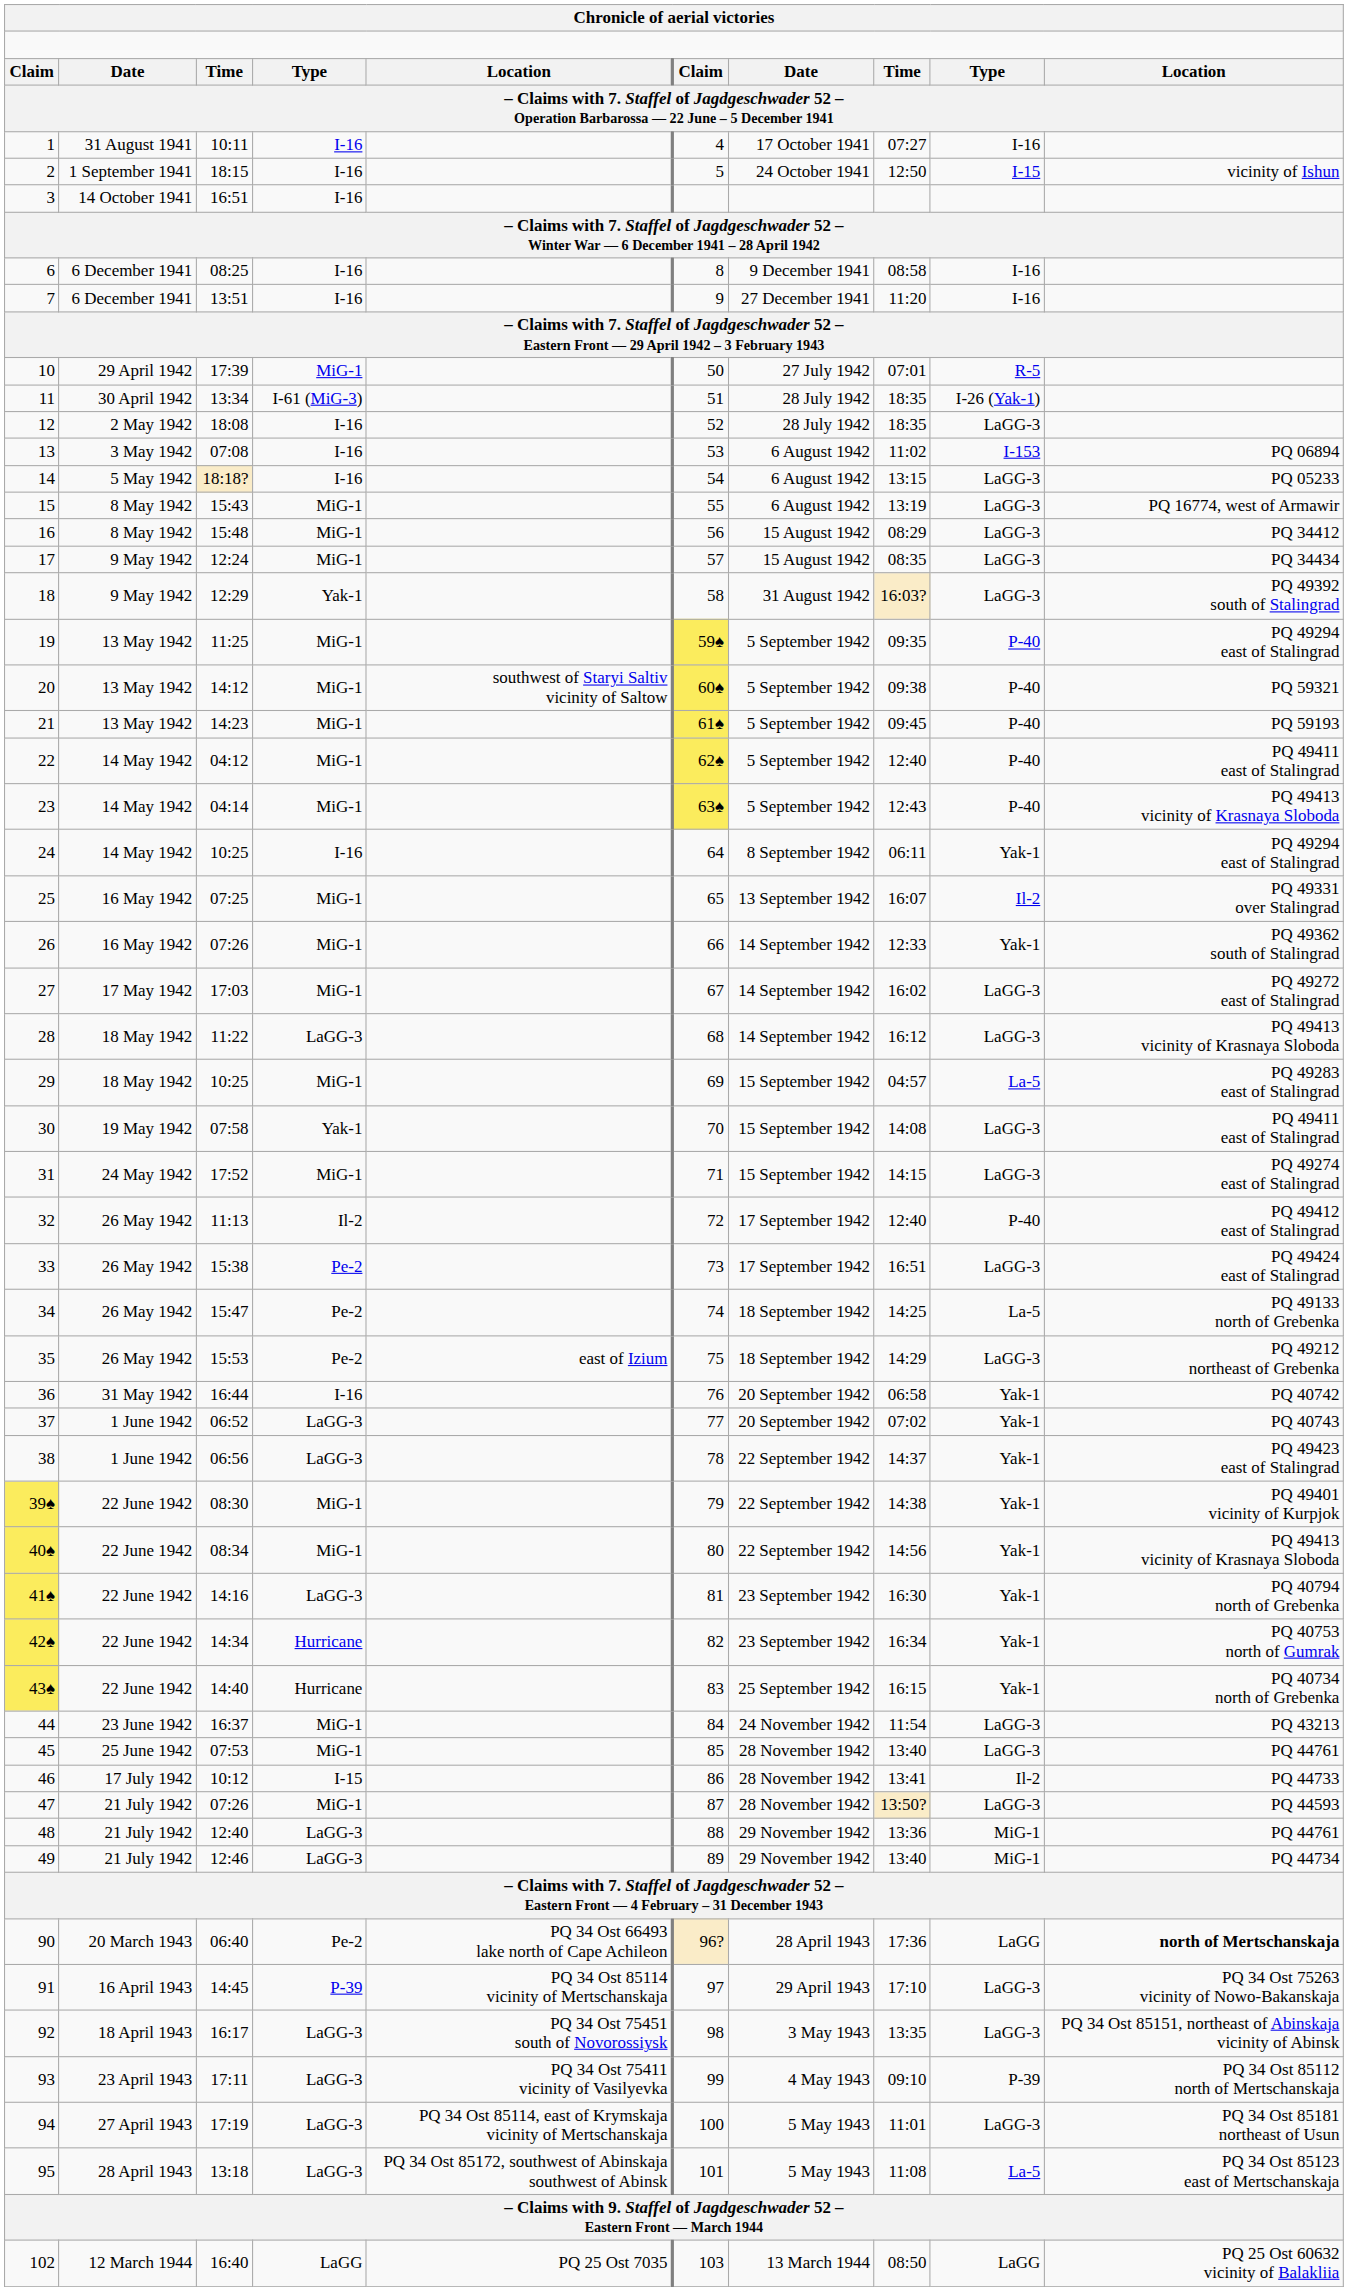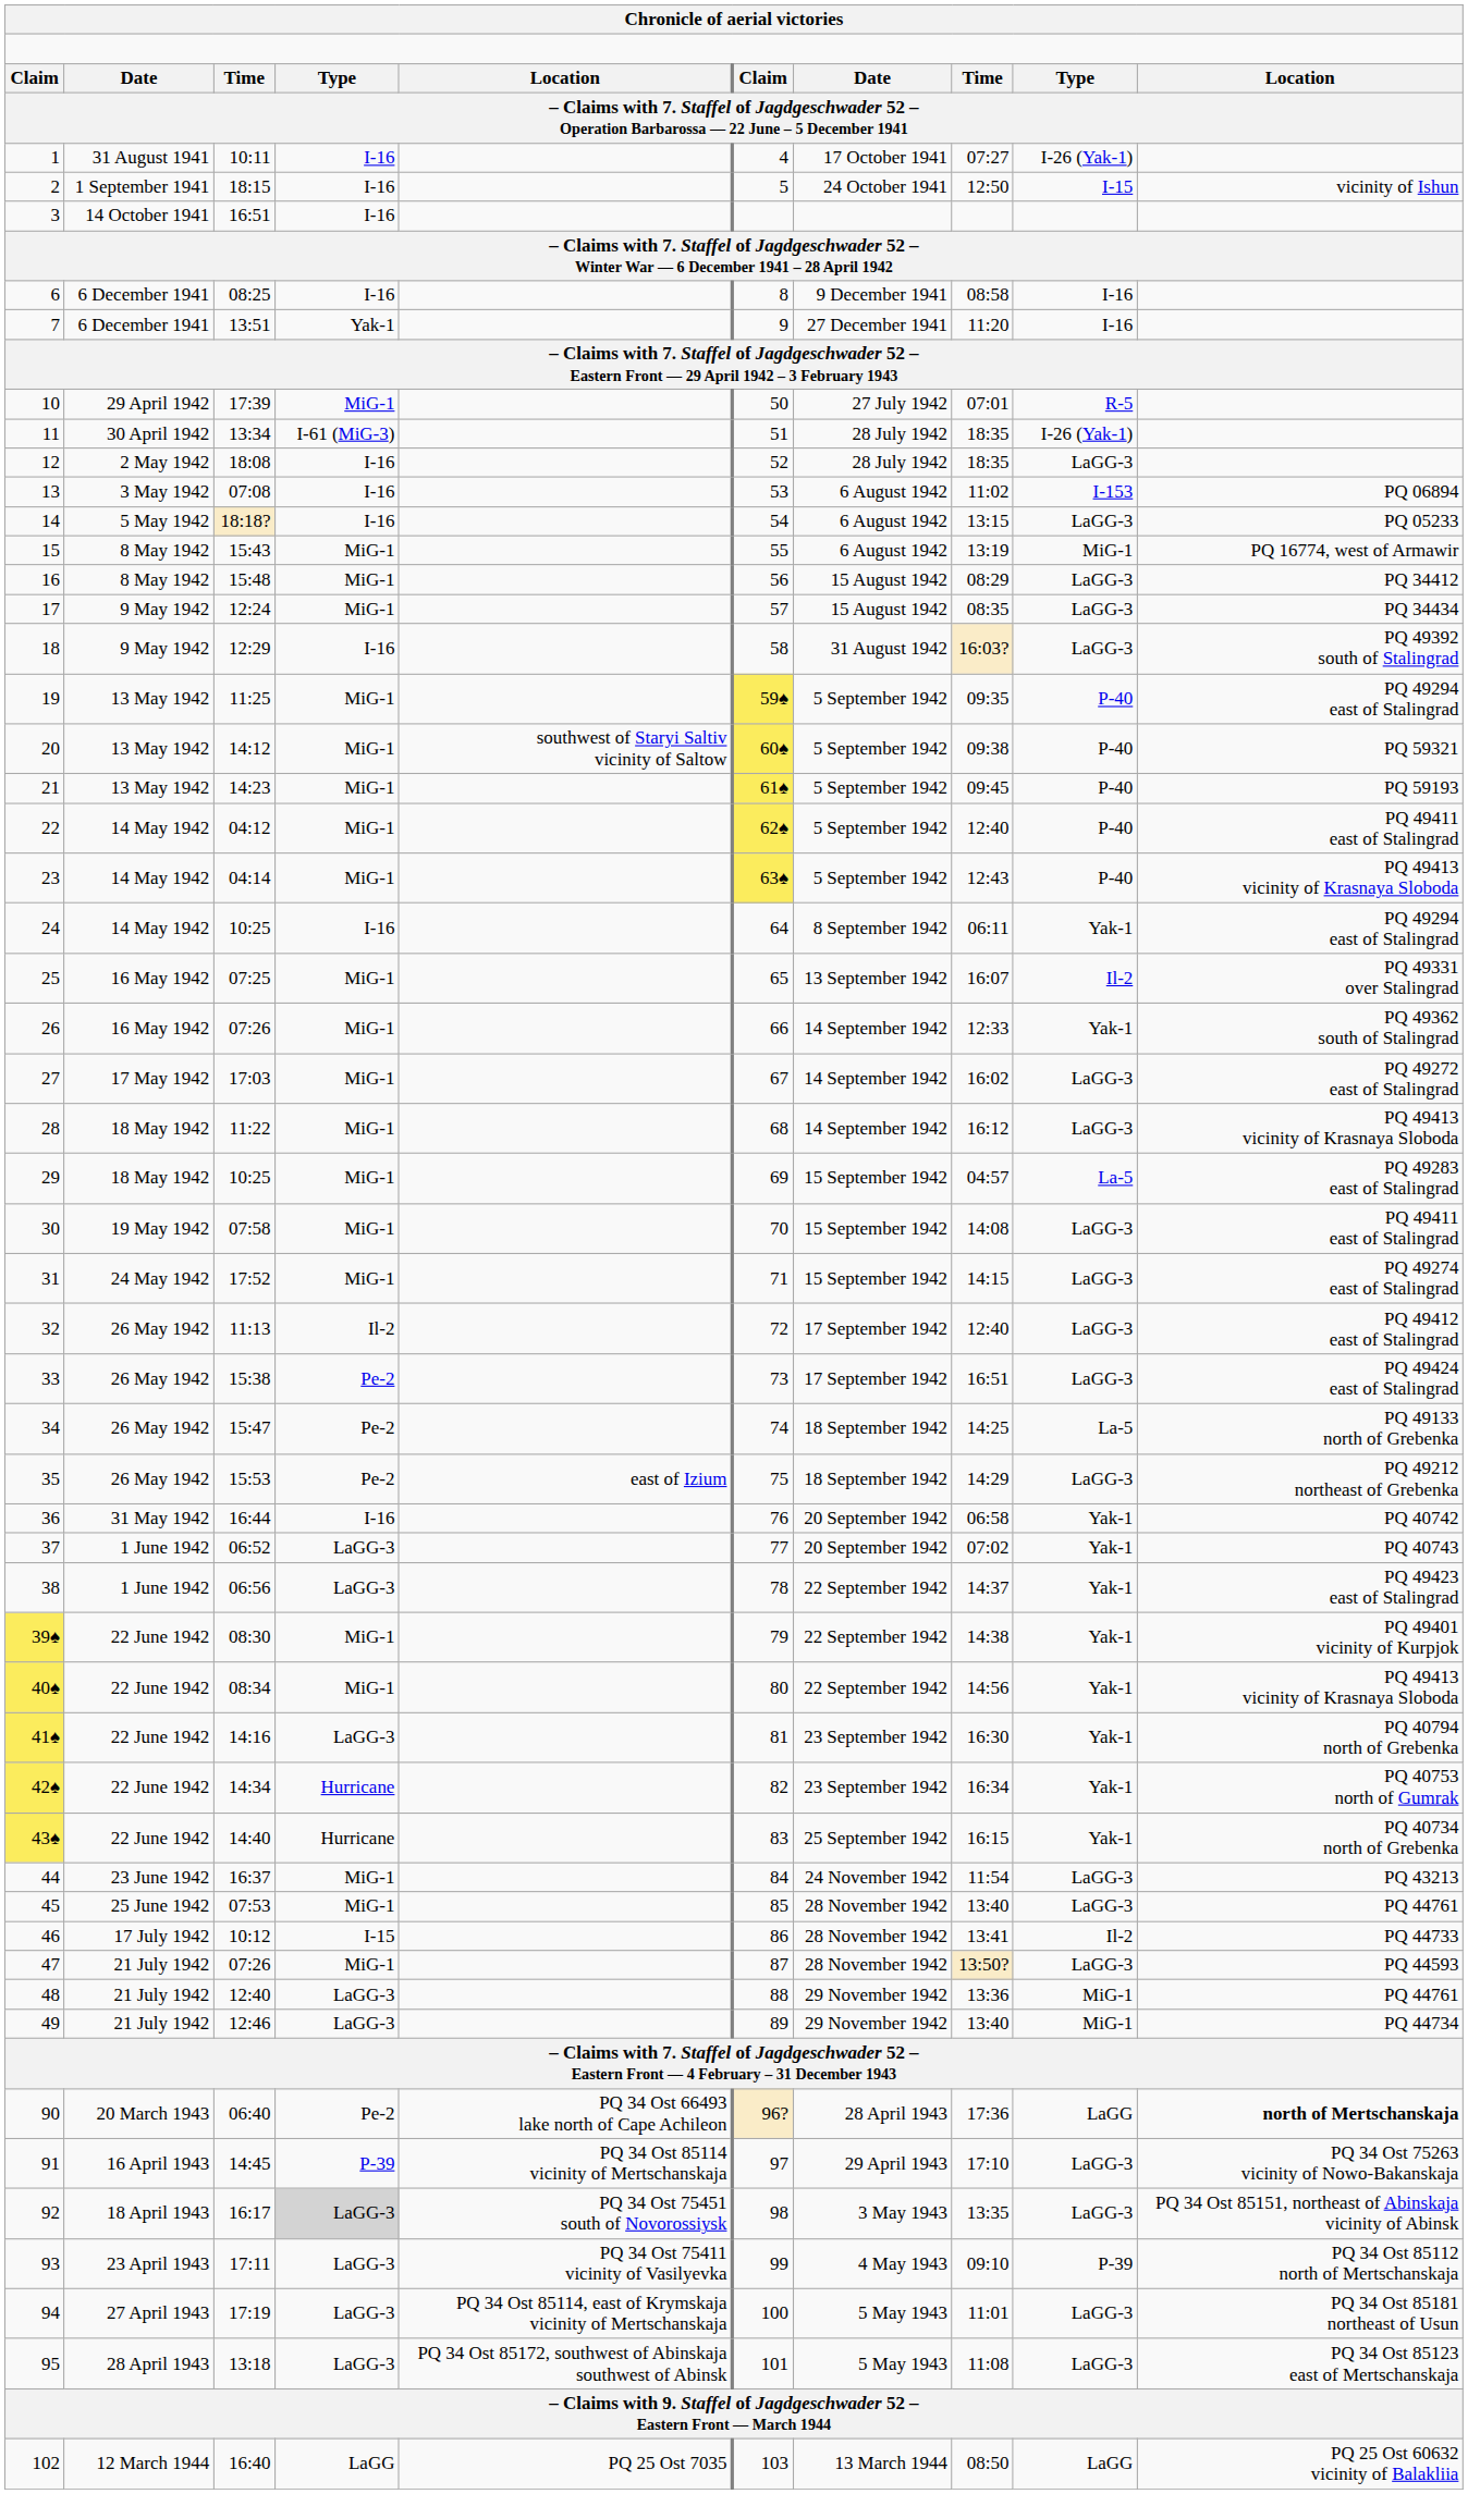1 | column 9: I-16 -> I-26 (Yak-1)
7 | column 4: I-16 -> Yak-1
15 | column 9: LaGG-3 -> MiG-1
18 | column 4: Yak-1 -> I-16
28 | column 4: LaGG-3 -> MiG-1
30 | column 4: Yak-1 -> MiG-1
32 | column 9: P-40 -> LaGG-3
92 | column 4: no background -> lightgrey background
95 | column 9: La-5 -> LaGG-3
